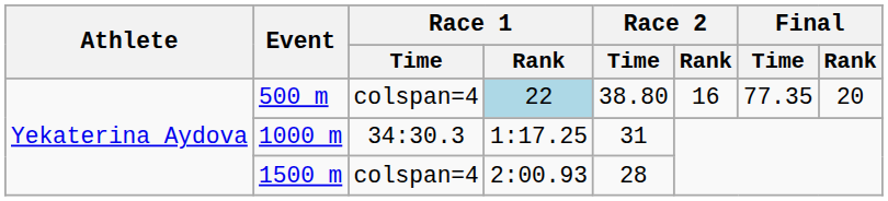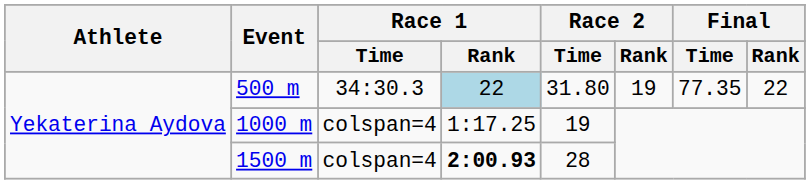500 m | Race 1 / Time: colspan=4 -> 34:30.3
500 m | Race 2 / Time: 38.80 -> 31.80
500 m | Race 2 / Rank: 16 -> 19
500 m | Final / Rank: 20 -> 22
1000 m | Race 1 / Time: 34:30.3 -> colspan=4
1000 m | Race 2 / Time: 31 -> 19
1500 m | Race 1 / Rank: normal -> bold
